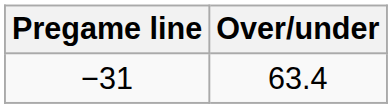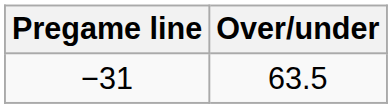−31 | Over/under: 63.4 -> 63.5
